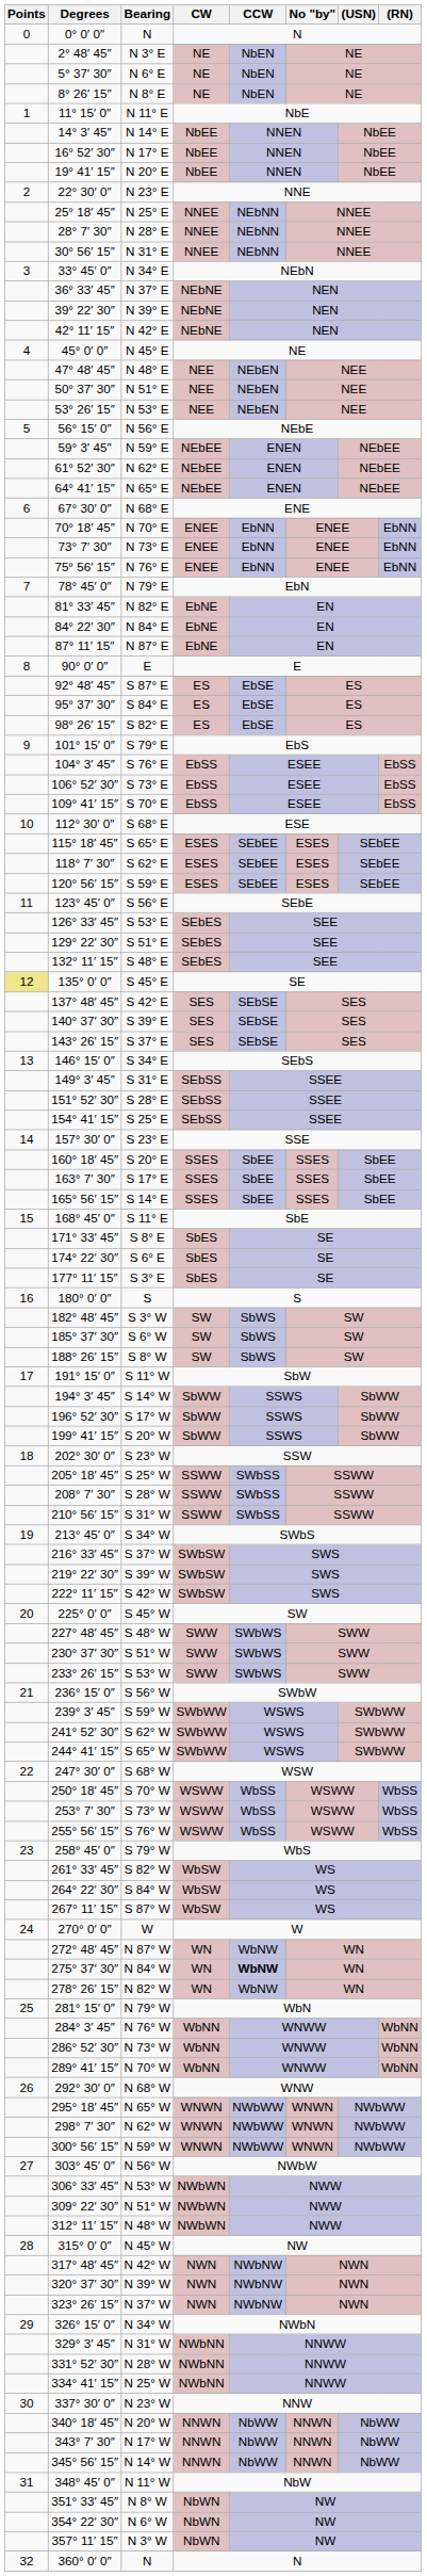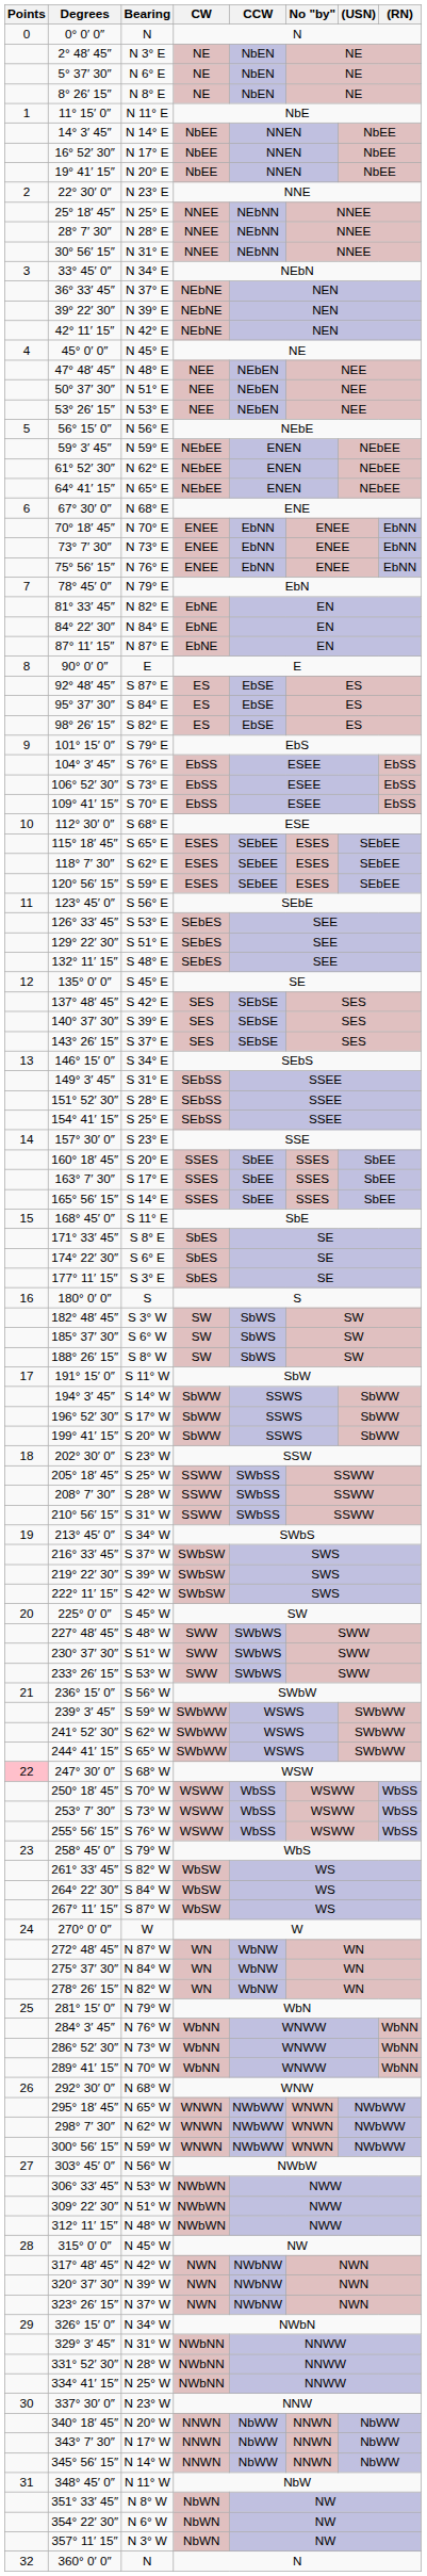S 45° E | Points: khaki background -> no background
S 68° W | Points: no background -> pink background
N 84° W | CCW: bold -> normal
